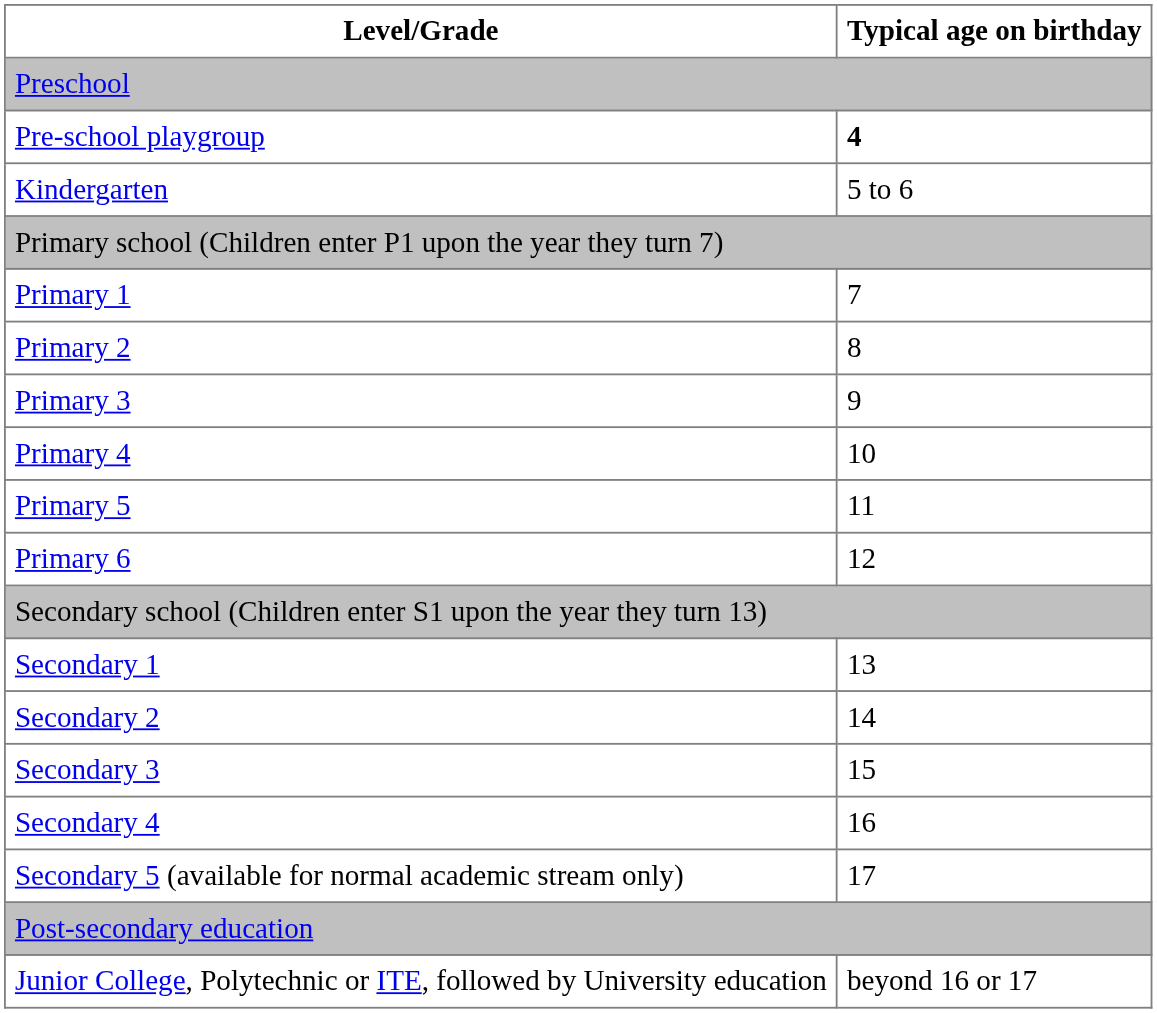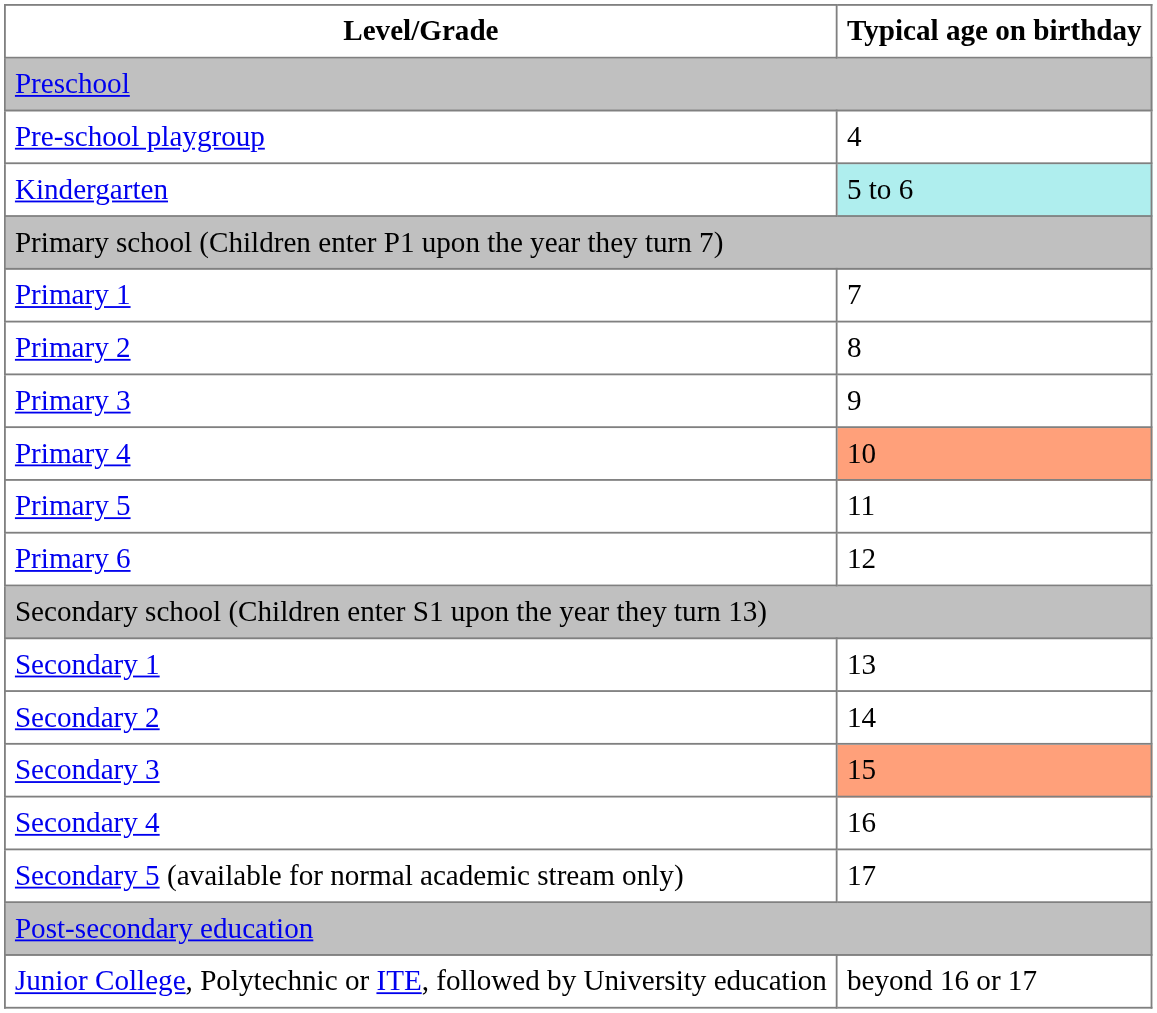Pre-school playgroup | Typical age on birthday: bold -> normal
Kindergarten | Typical age on birthday: no background -> paleturquoise background
Primary 4 | Typical age on birthday: no background -> lightsalmon background
Secondary 3 | Typical age on birthday: no background -> lightsalmon background
